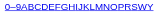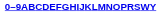row 1 | column 1: normal -> bold
